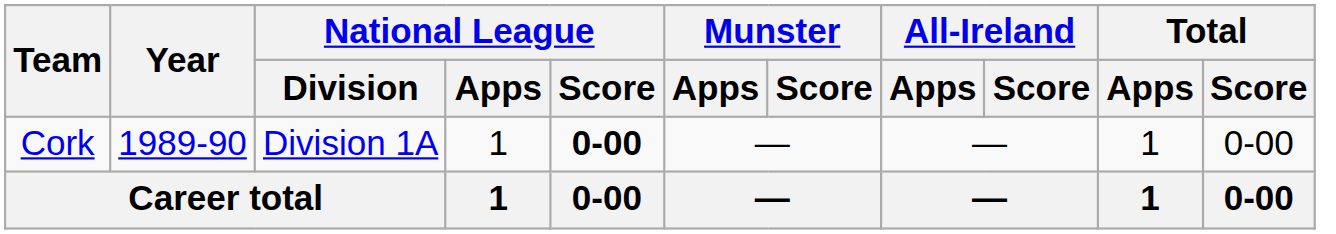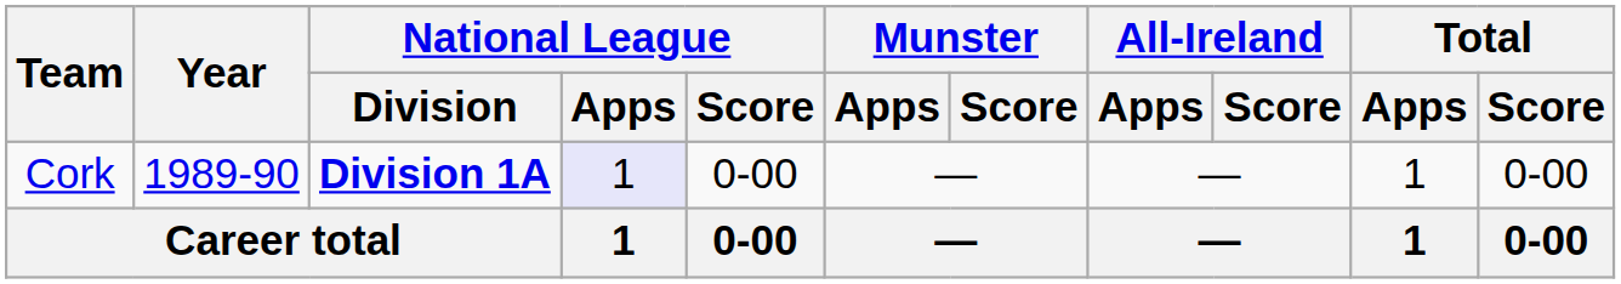Cork | National League / Division: normal -> bold
Cork | National League / Apps: no background -> lavender background
Cork | National League / Score: bold -> normal
